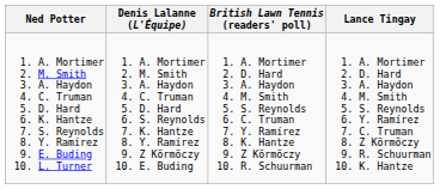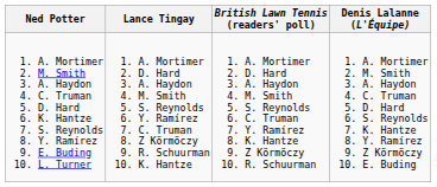columns swapped: Lance Tingay <-> Denis Lalanne (L'Équipe)
